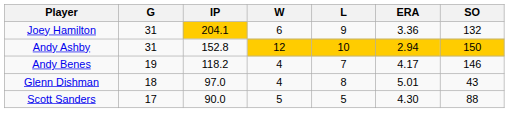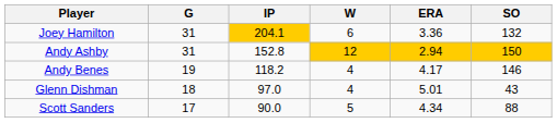- column: L | 9 | 10 | 7 | 8 | 5
Scott Sanders | ERA: 4.30 -> 4.34
